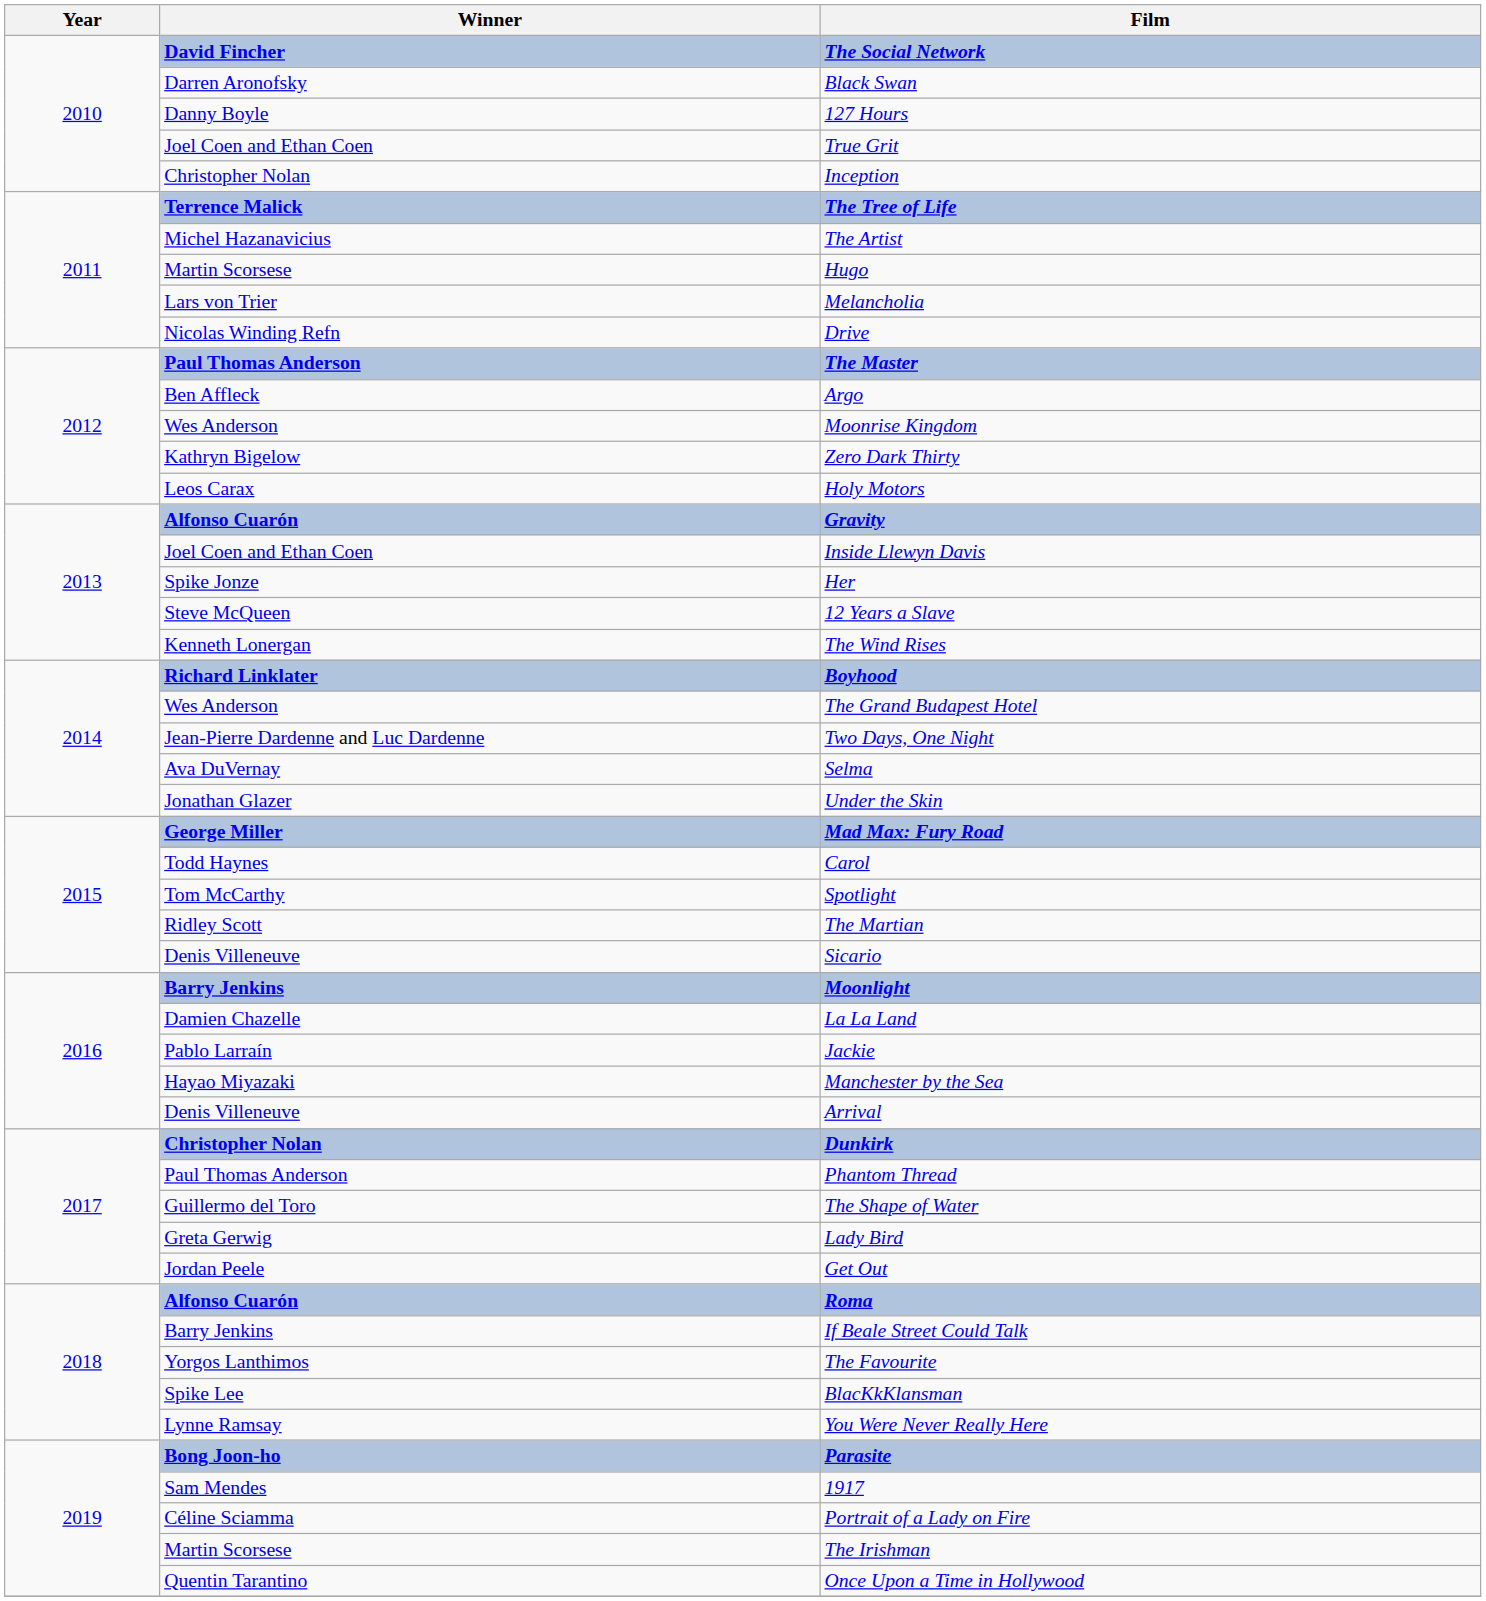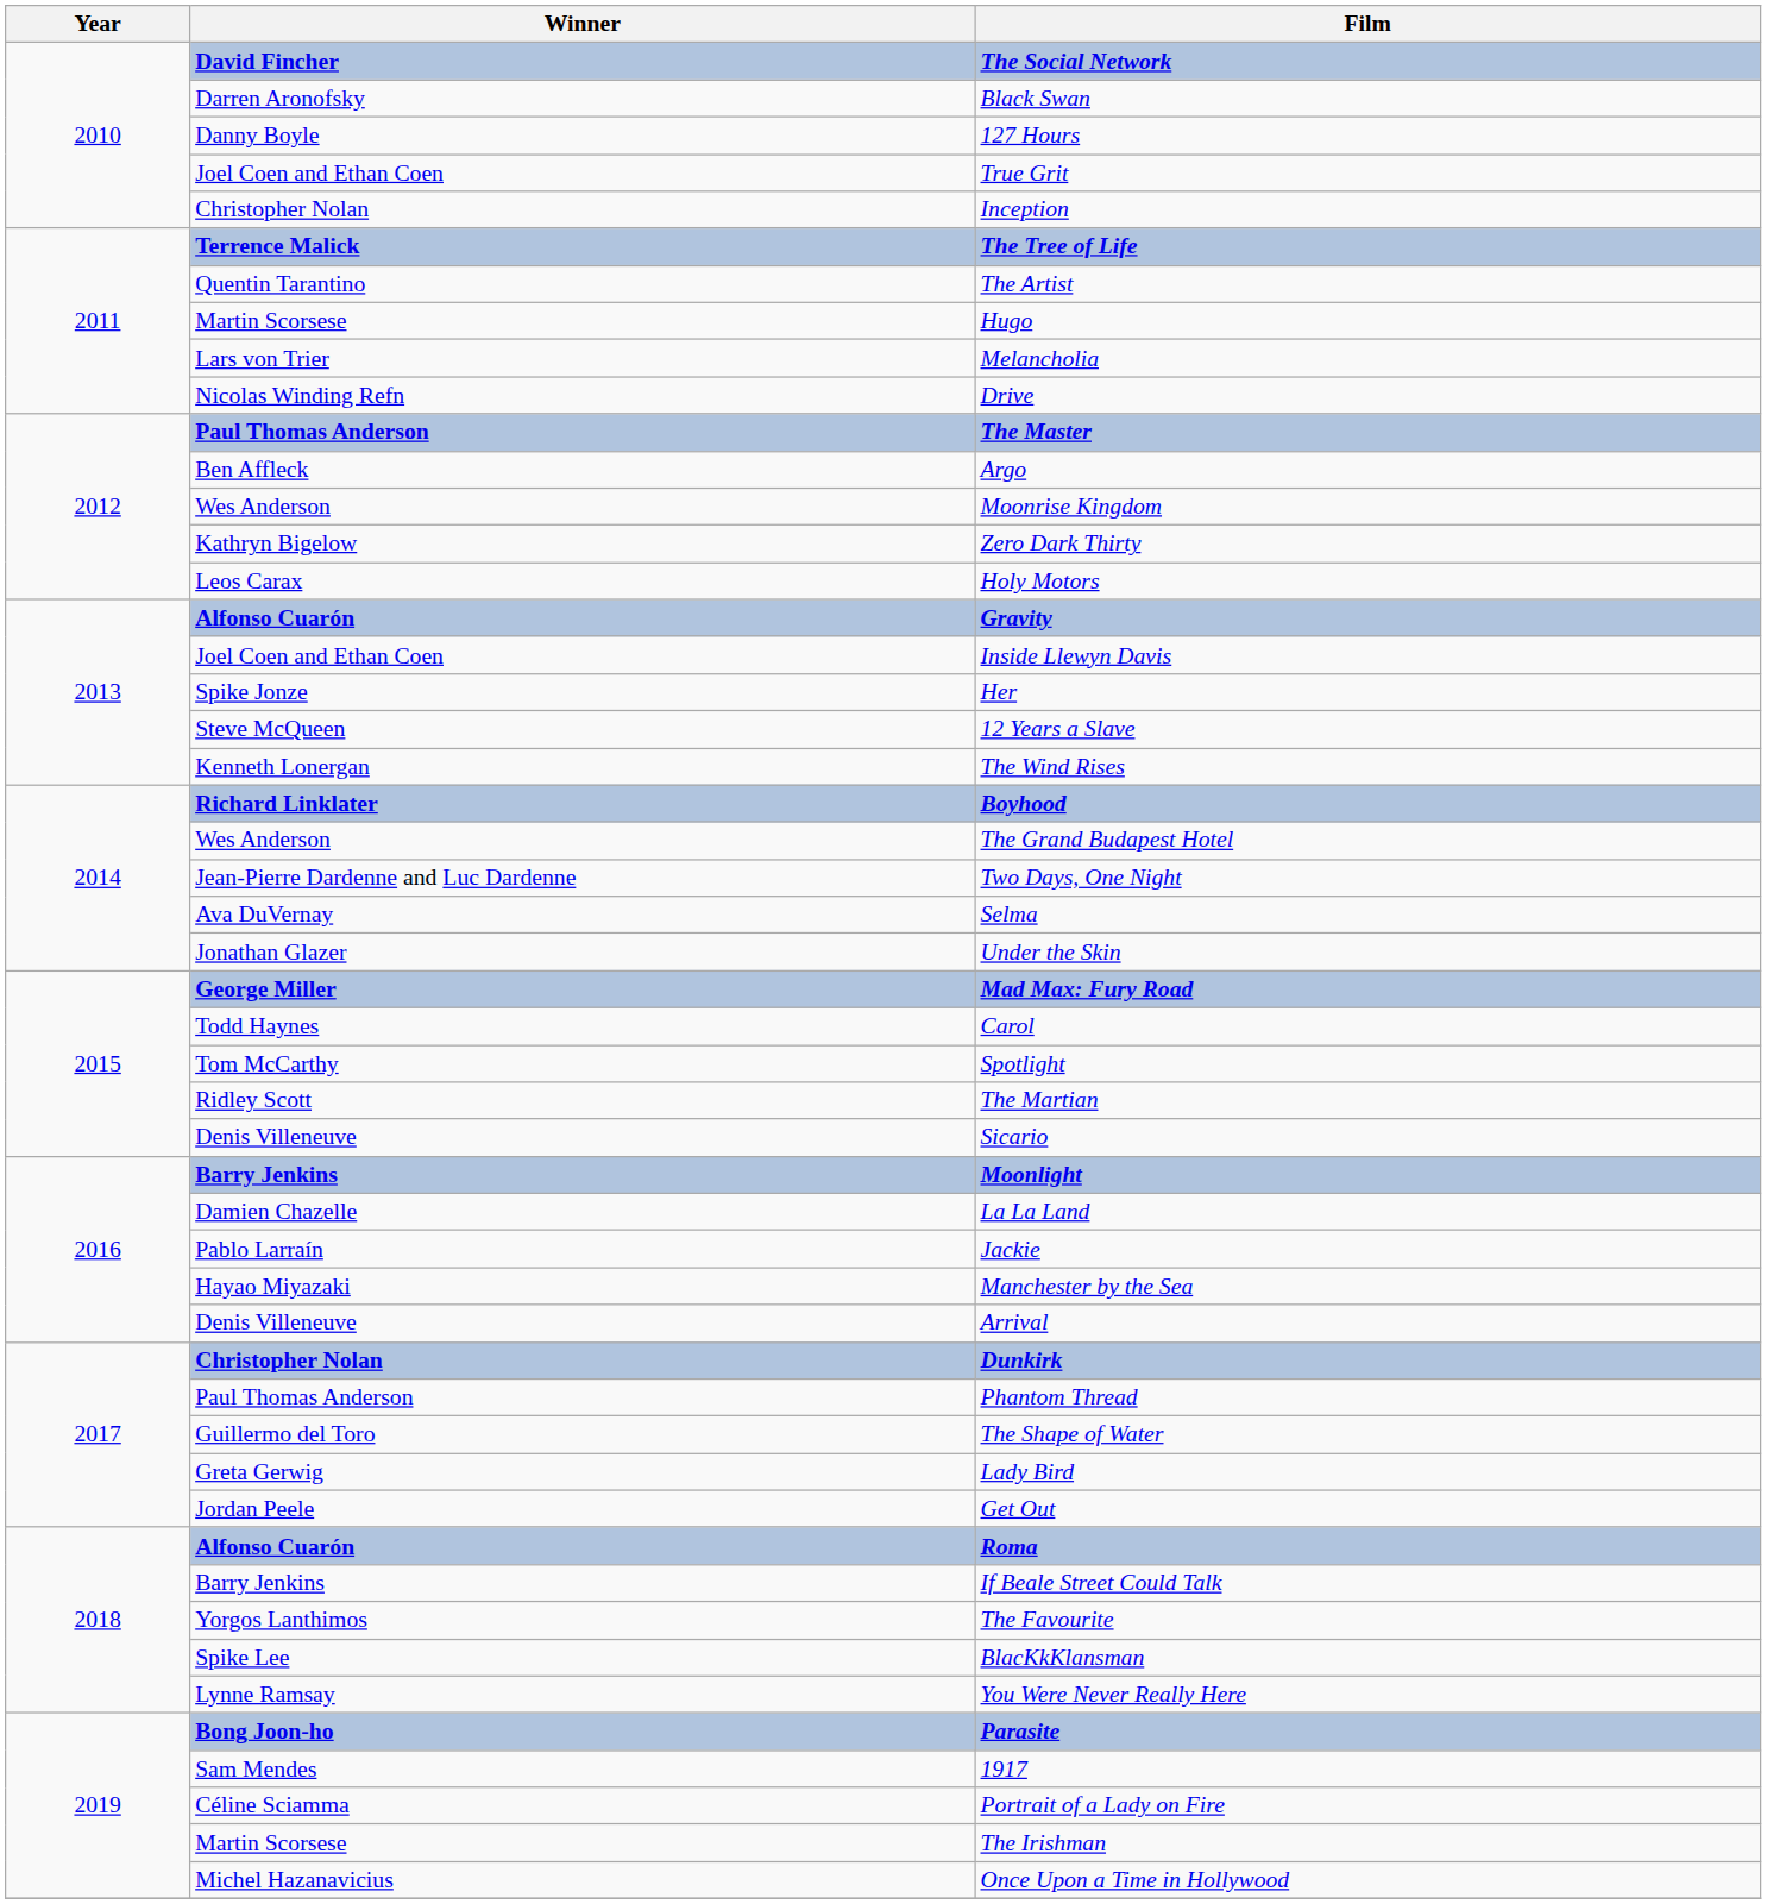The Artist | Winner: Michel Hazanavicius -> Quentin Tarantino
Once Upon a Time in Hollywood | Winner: Quentin Tarantino -> Michel Hazanavicius
